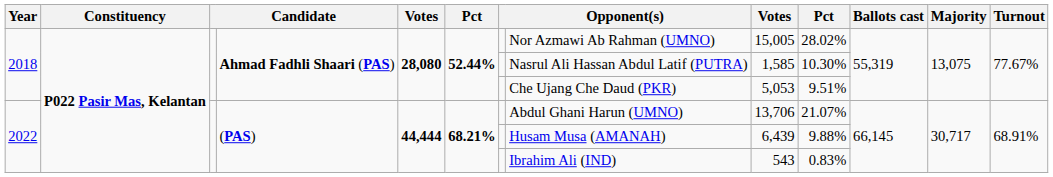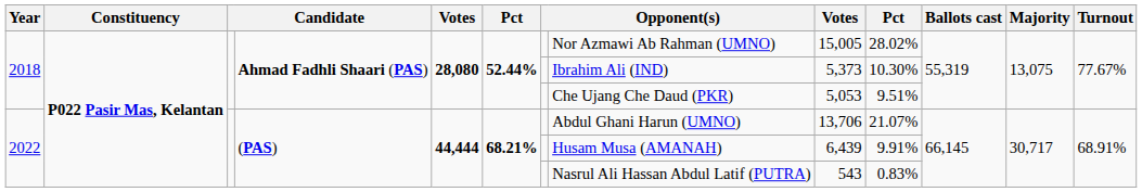row 3 | column 8: Nasrul Ali Hassan Abdul Latif (PUTRA) -> Ibrahim Ali (IND)
row 3 | column 9: 1,585 -> 5,373
row 6 | column 10: 9.88% -> 9.91%
row 7 | column 8: Ibrahim Ali (IND) -> Nasrul Ali Hassan Abdul Latif (PUTRA)
